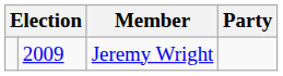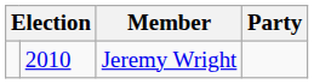Jeremy Wright | column 2: 2009 -> 2010
